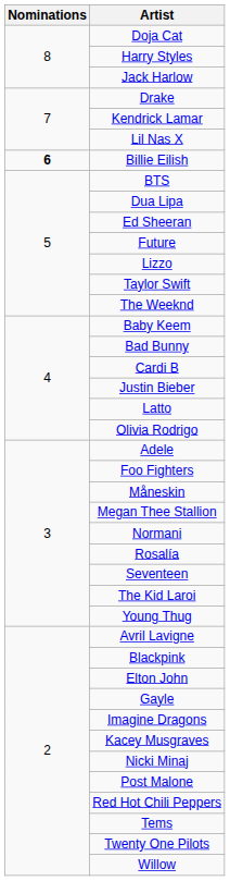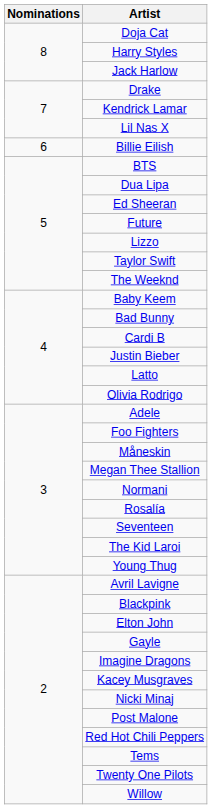Billie Eilish | Nominations: bold -> normal
